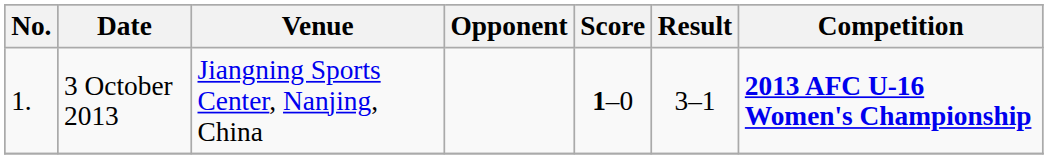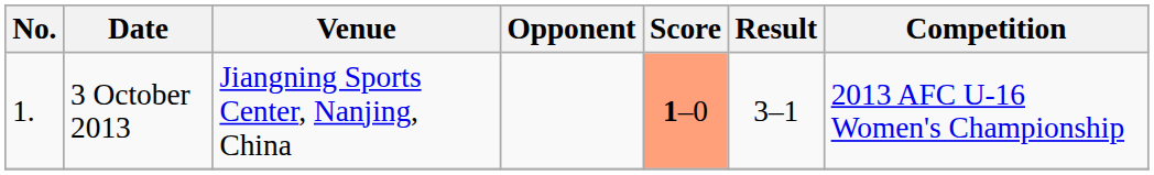3 October 2013 | Score: no background -> lightsalmon background
3 October 2013 | Competition: bold -> normal
